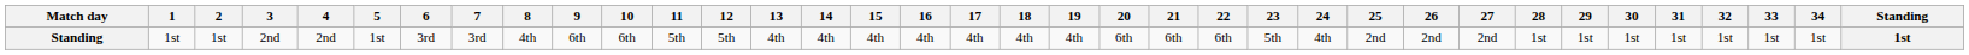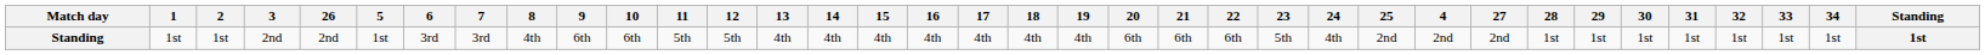columns swapped: 4 <-> 26
